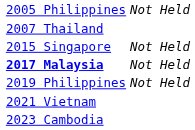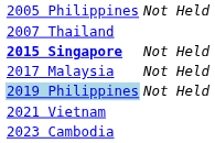2015 Singapore | column 1: normal -> bold
2017 Malaysia | column 1: bold -> normal
2019 Philippines | column 1: no background -> lightblue background
